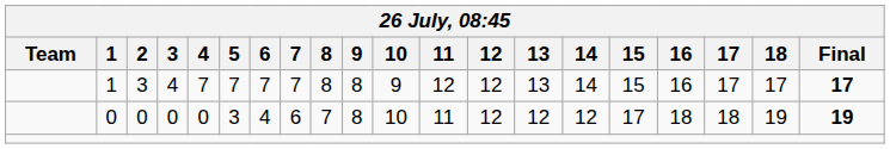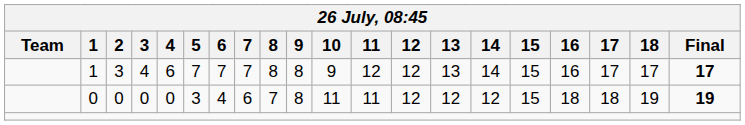row 3 | 4: 7 -> 6
row 4 | 10: 10 -> 11
row 4 | 15: 17 -> 15
